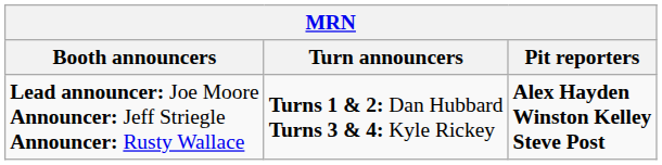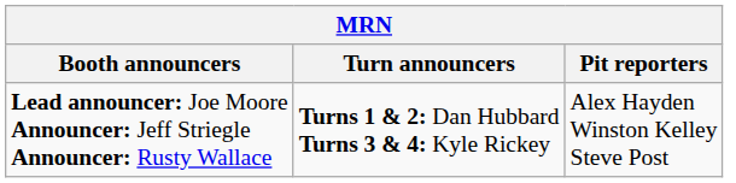row 3 | Pit reporters: bold -> normal
